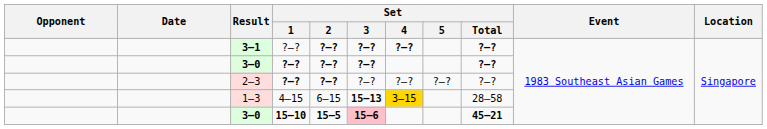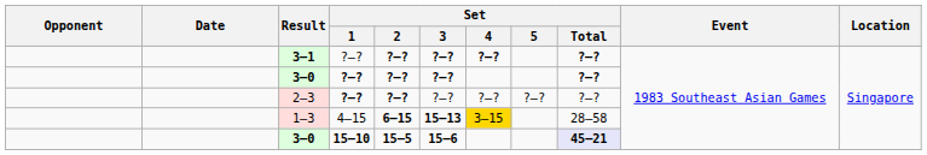1–3 | Set / 2: normal -> bold
3–0 / 15–10 | Set / 3: pink background -> no background
3–0 / 15–10 | Set / Total: no background -> lavender background
